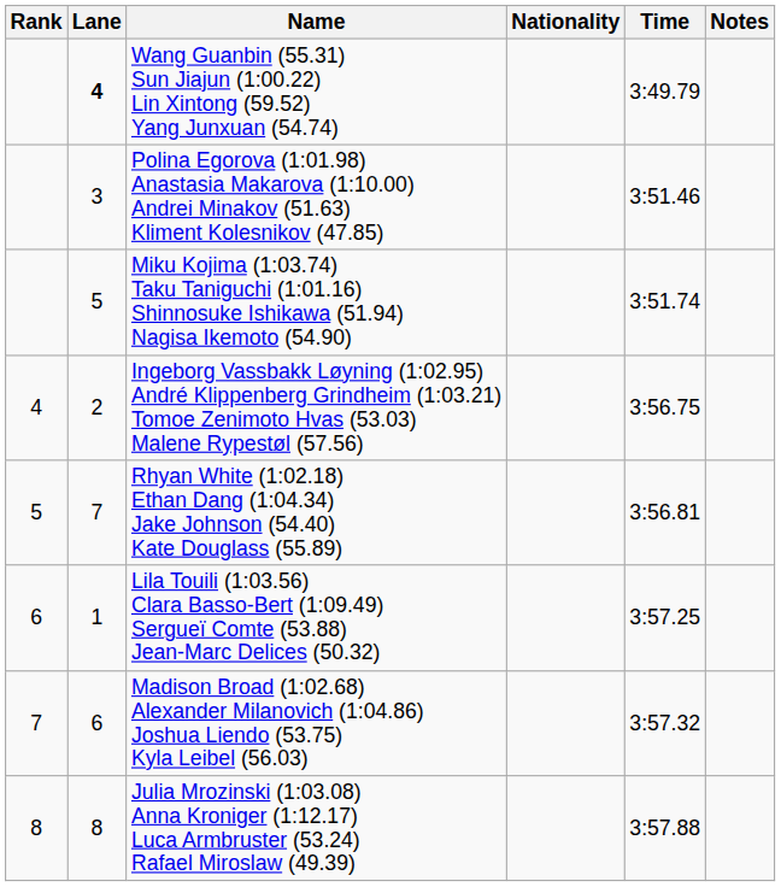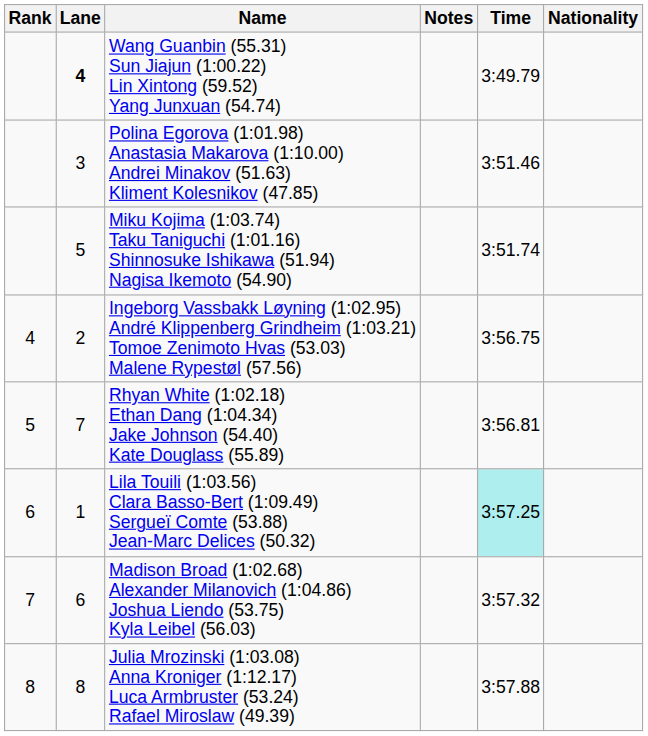columns swapped: Nationality <-> Notes
row 7 | Time: no background -> paleturquoise background
